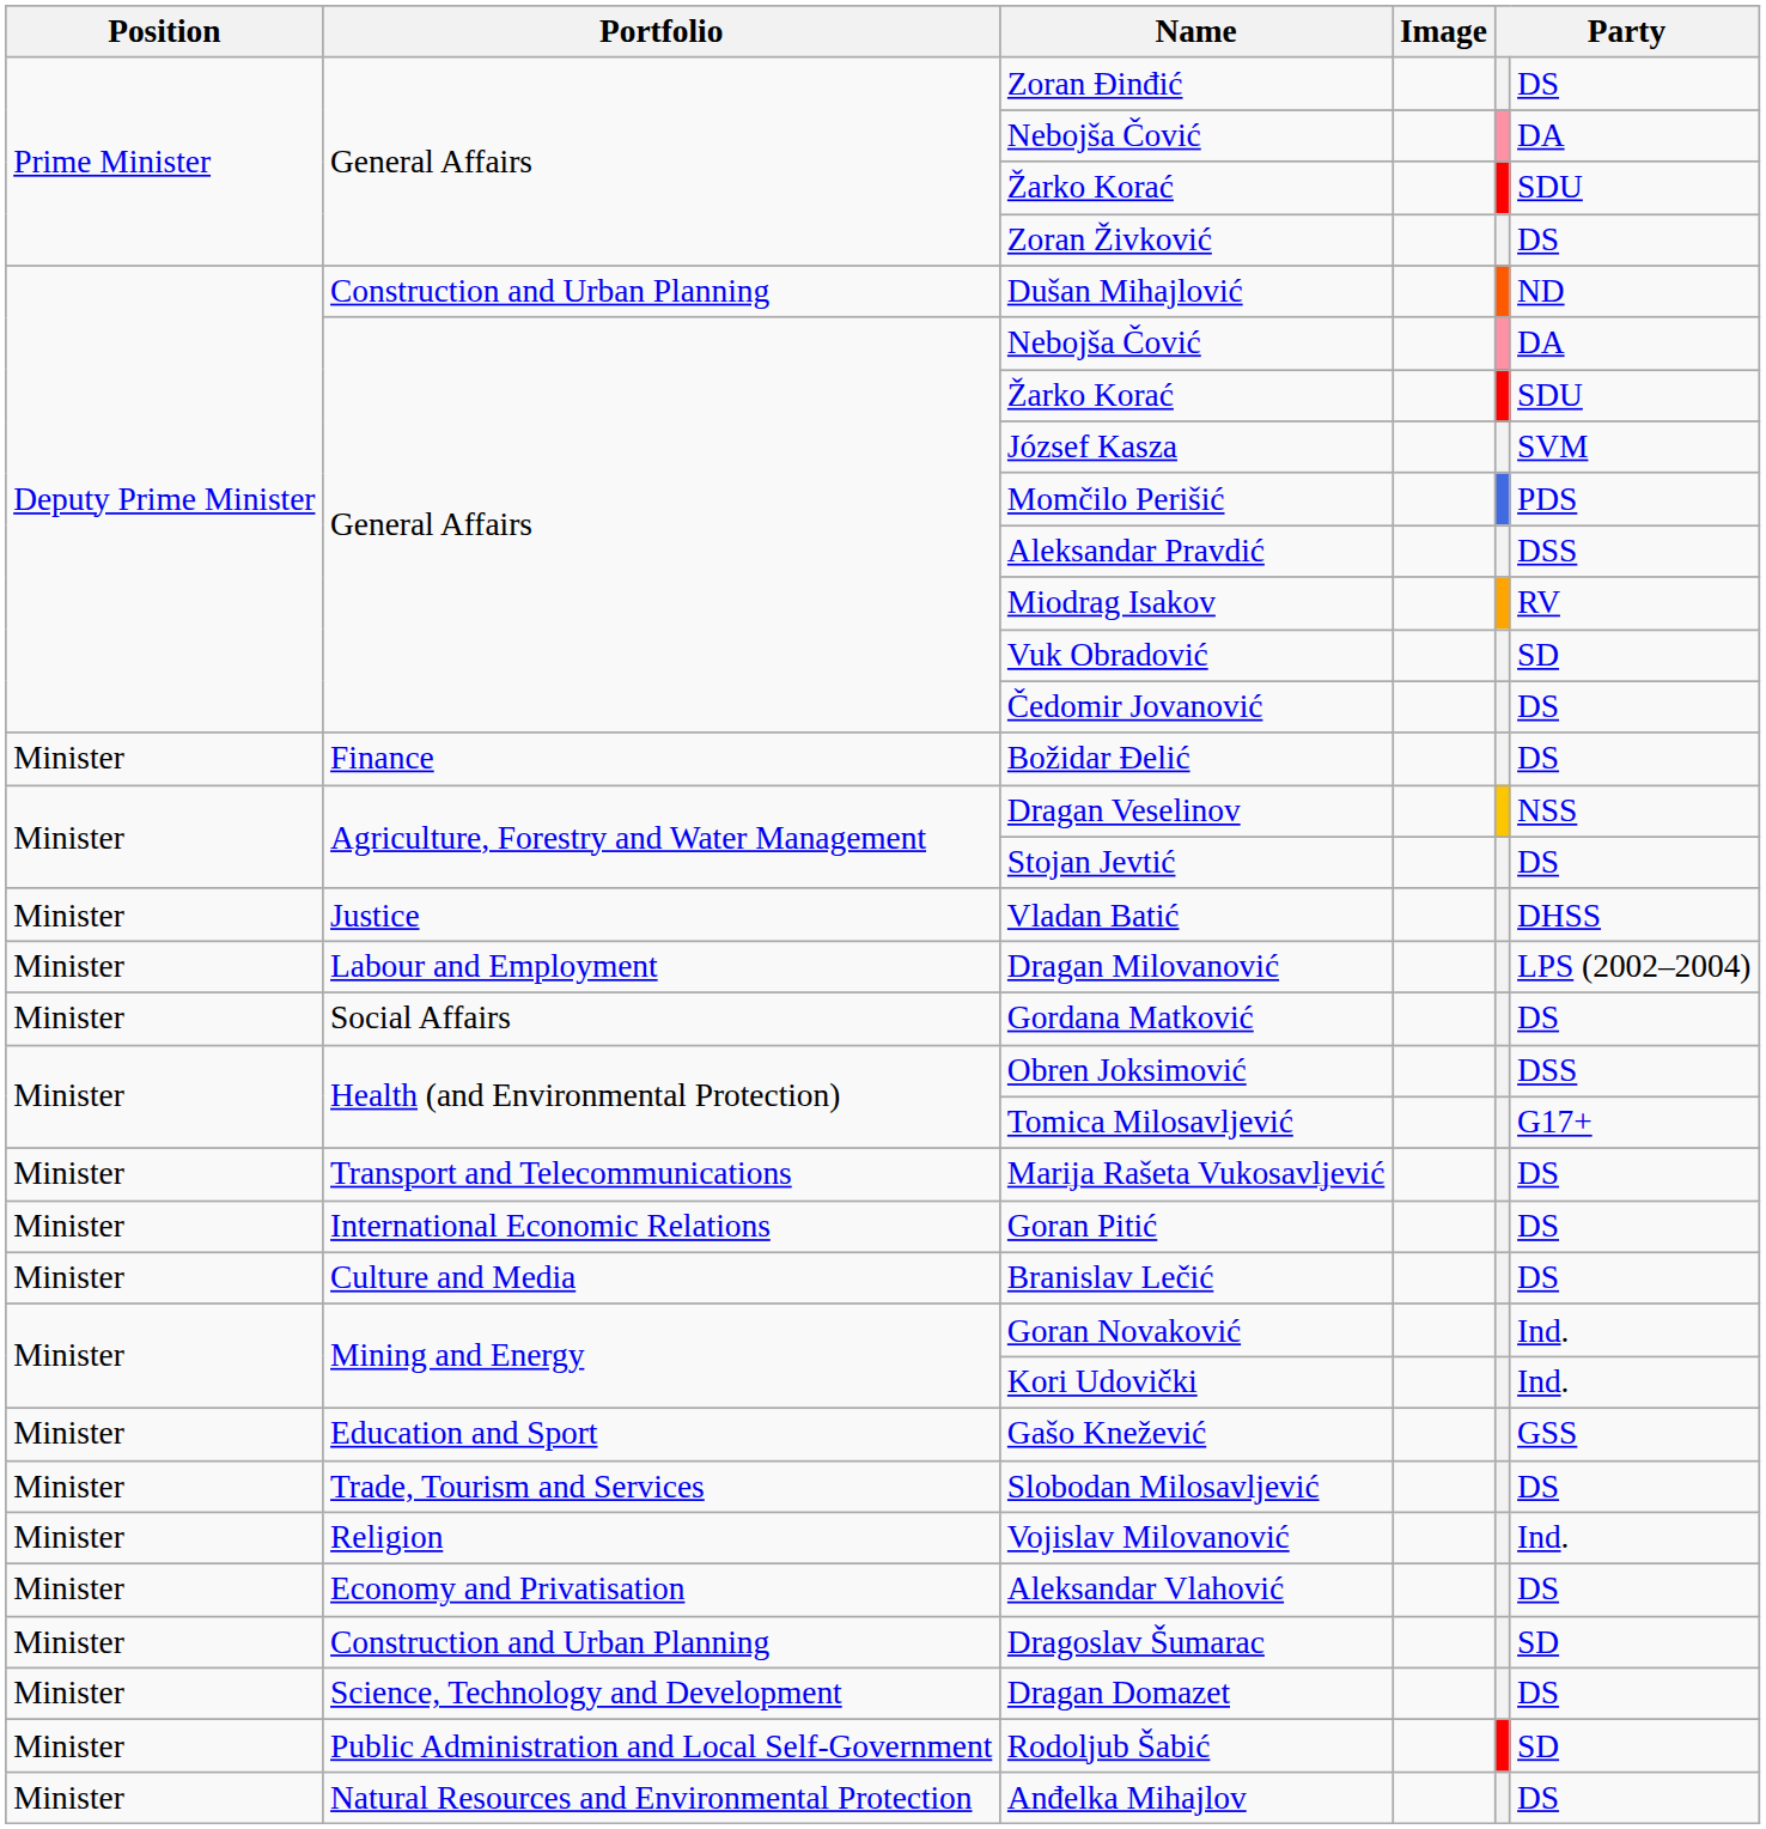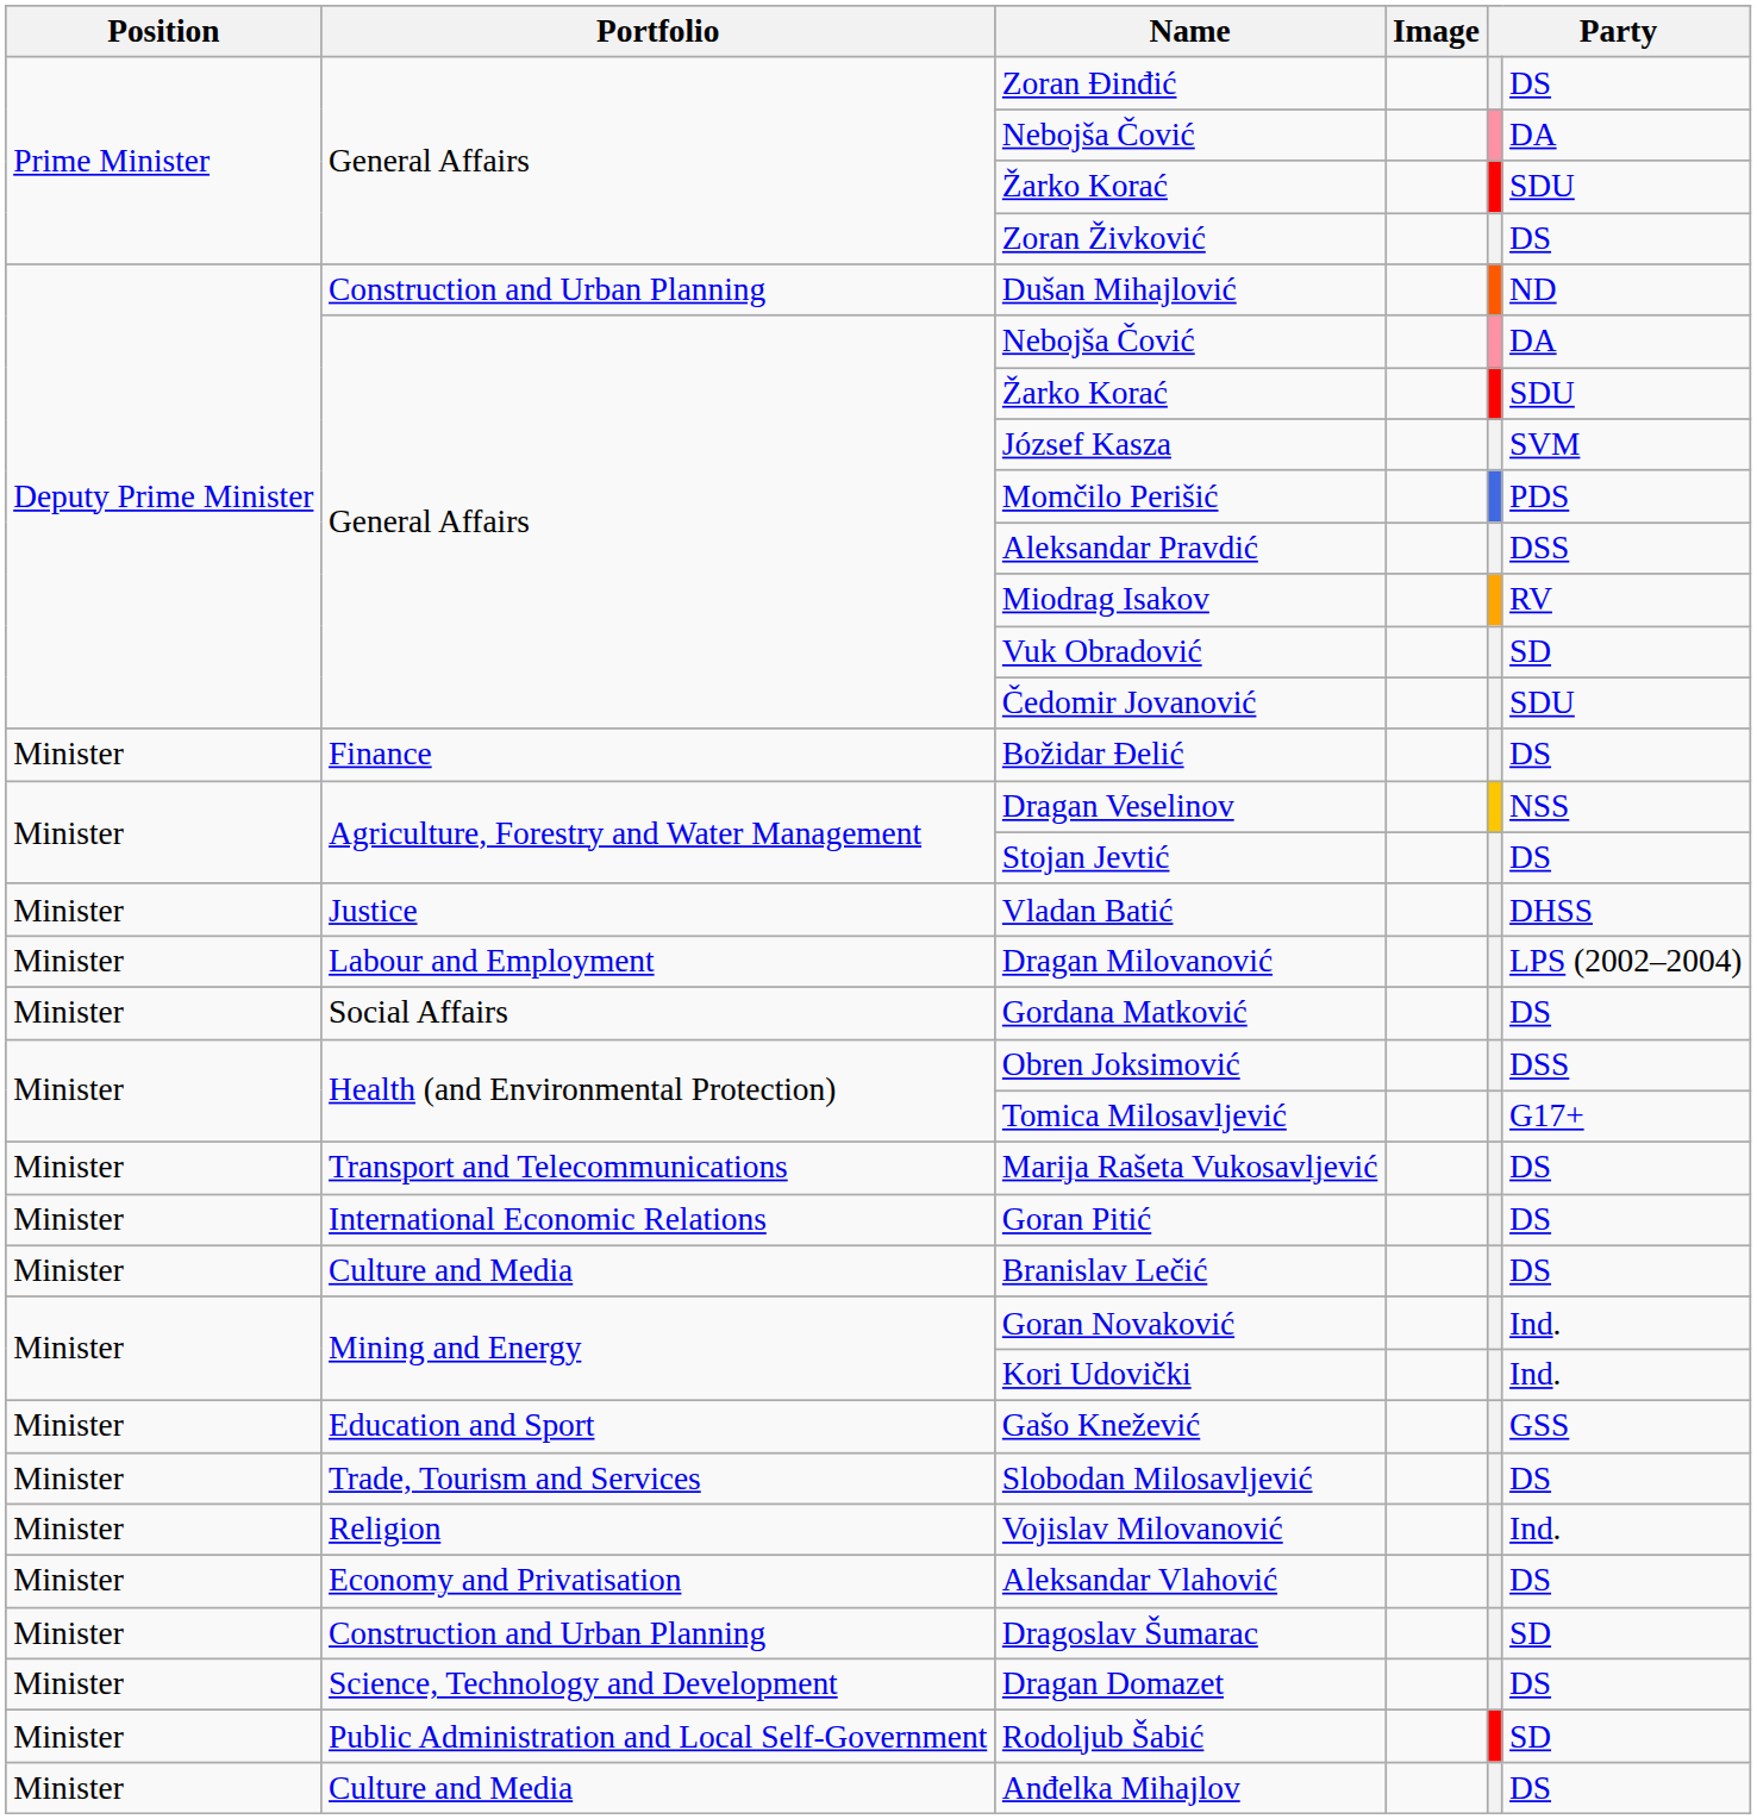Čedomir Jovanović | column 6: DS -> SDU
Anđelka Mihajlov | Portfolio: Natural Resources and Environmental Protection -> Culture and Media
